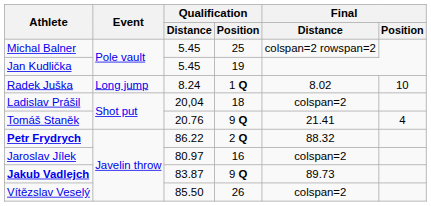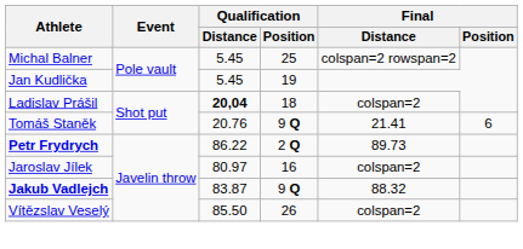- row: Radek Juška | Long jump | 8.24 | 1 Q | 8.02 | 10
Ladislav Prášil | Qualification / Distance: normal -> bold
Tomáš Staněk | Final / Position: 4 -> 6
Petr Frydrych | Final / Distance: 88.32 -> 89.73
Jakub Vadlejch | Final / Distance: 89.73 -> 88.32
